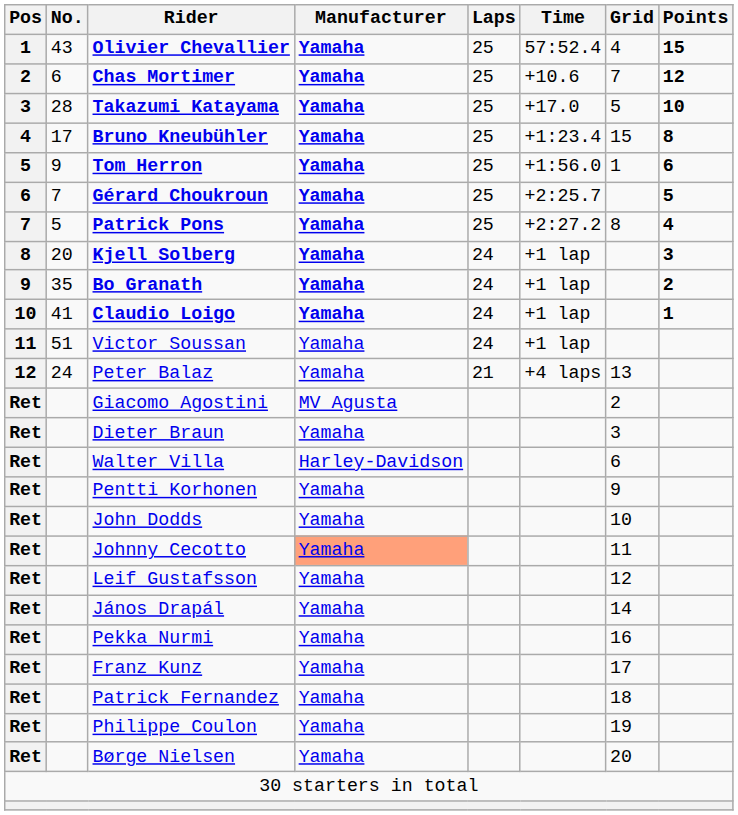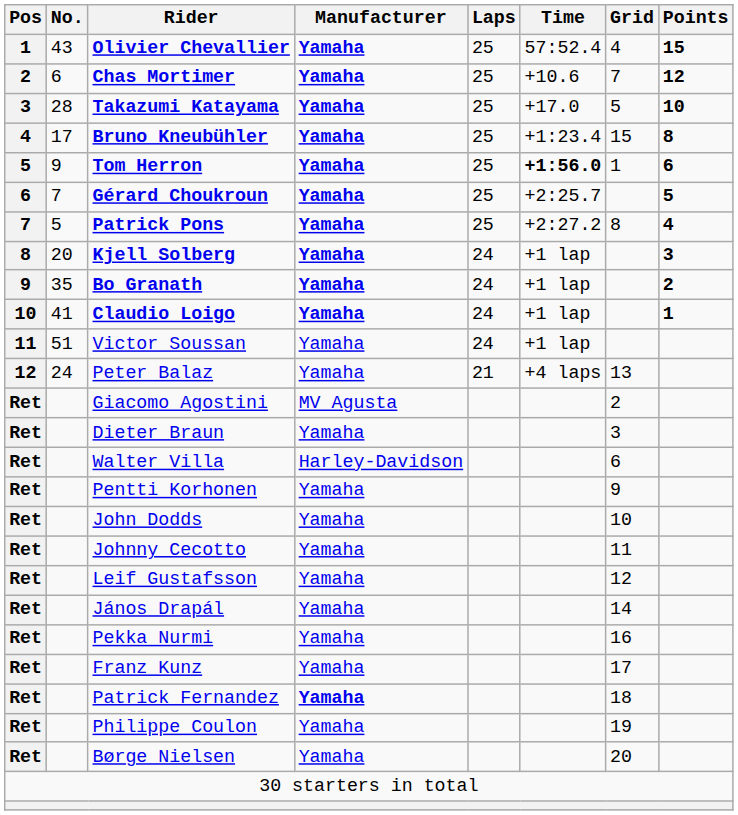Tom Herron | Time: normal -> bold
Johnny Cecotto | Manufacturer: lightsalmon background -> no background
Patrick Fernandez | Manufacturer: normal -> bold
